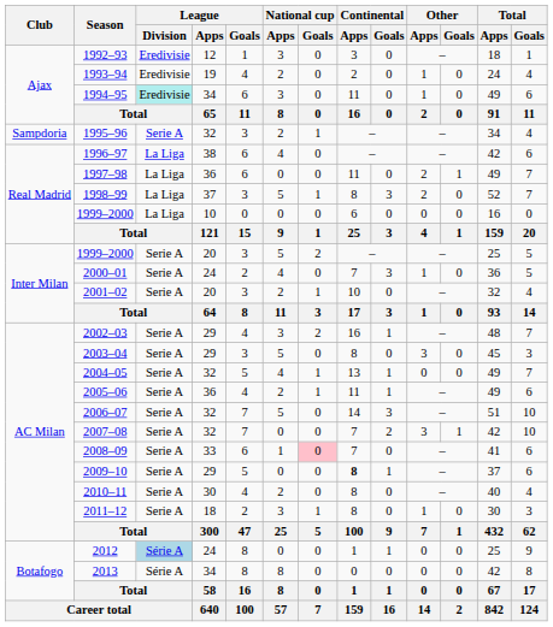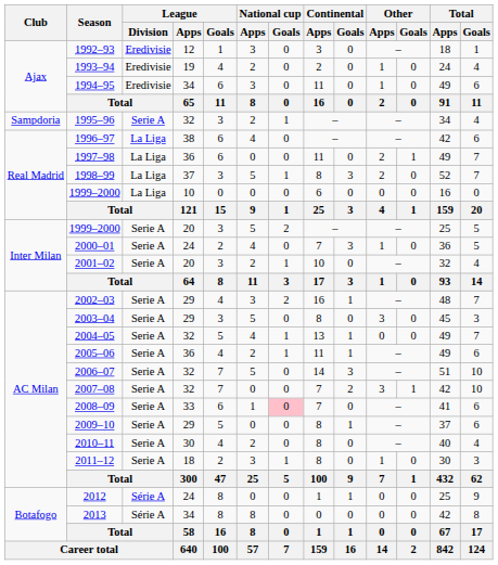1994–95 | League / Division: paleturquoise background -> no background
2009–10 | Continental / Apps: bold -> normal
2012 | League / Division: lightblue background -> no background
